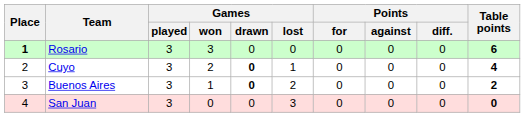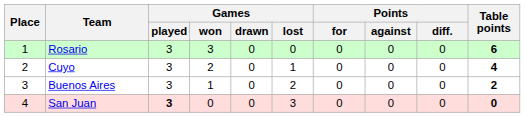Rosario | Place: bold -> normal
Cuyo | Games / drawn: bold -> normal
Buenos Aires | Games / drawn: bold -> normal
San Juan | Games / played: normal -> bold
